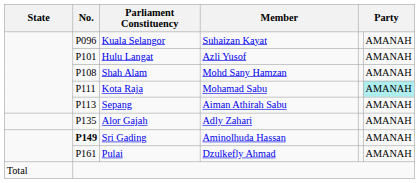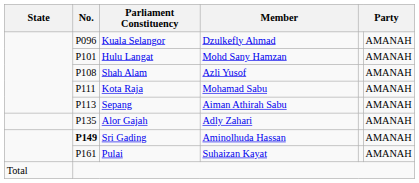Kuala Selangor | Member: Suhaizan Kayat -> Dzulkefly Ahmad
Hulu Langat | Member: Azli Yusof -> Mohd Sany Hamzan
Shah Alam | Member: Mohd Sany Hamzan -> Azli Yusof
Kota Raja | column 6: paleturquoise background -> no background
Pulai | Member: Dzulkefly Ahmad -> Suhaizan Kayat
